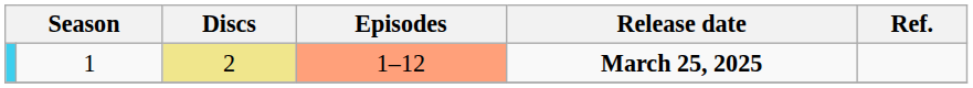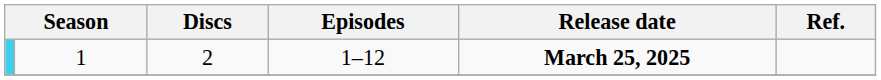row 2 | Discs: khaki background -> no background
row 2 | Episodes: lightsalmon background -> no background
